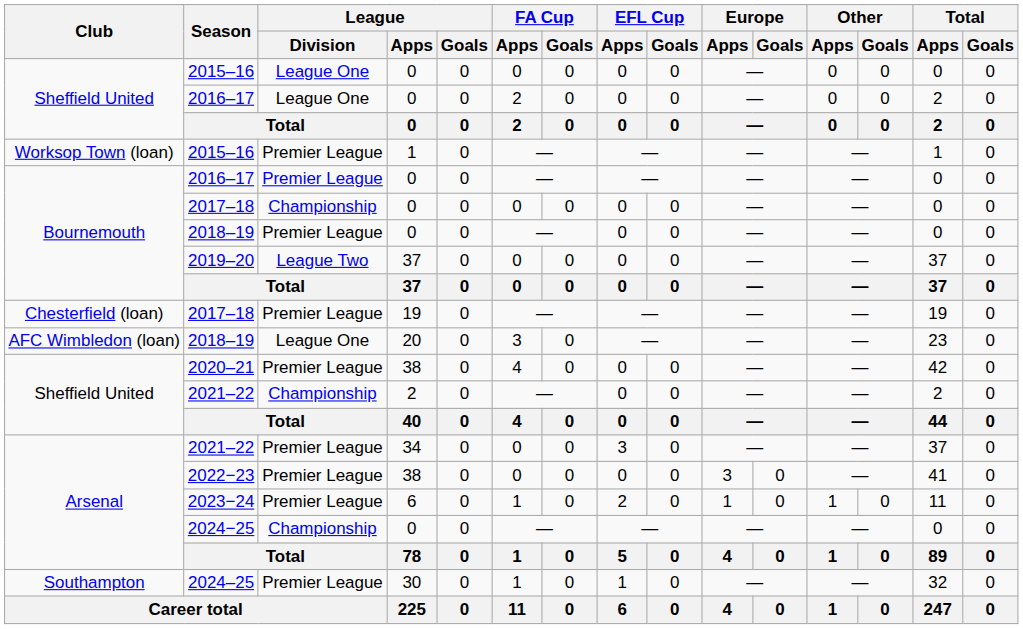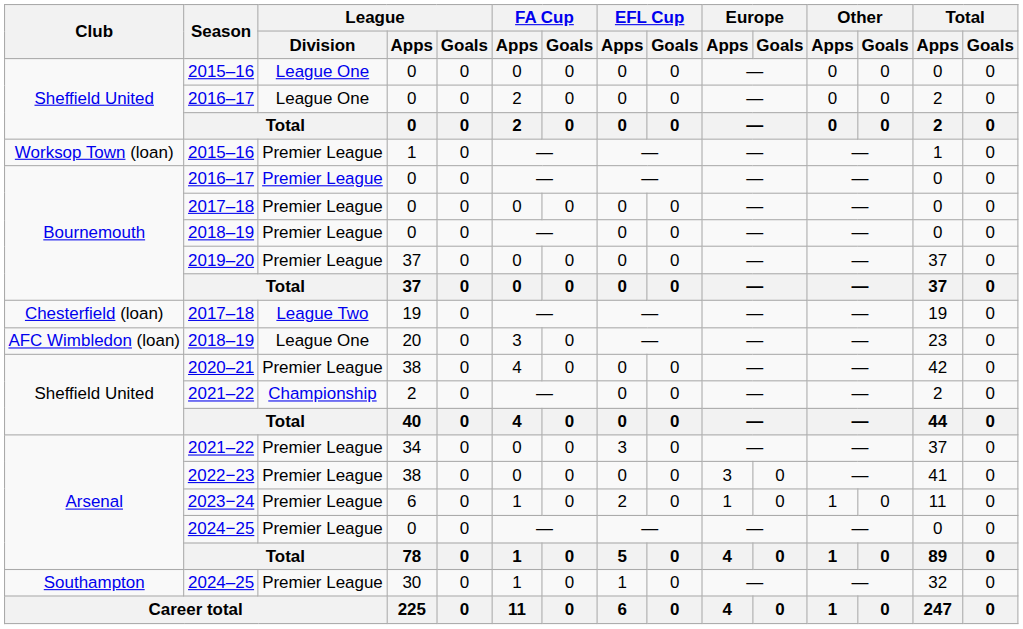Bournemouth / 2017–18 | League / Division: Championship -> Premier League
2019–20 | League / Division: League Two -> Premier League
Chesterfield (loan) / 2017–18 | League / Division: Premier League -> League Two
2024−25 | League / Division: Championship -> Premier League
